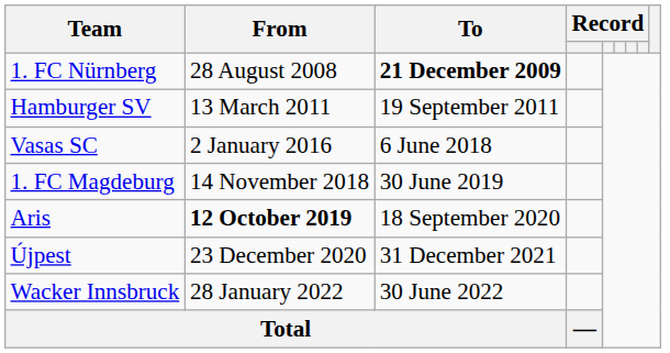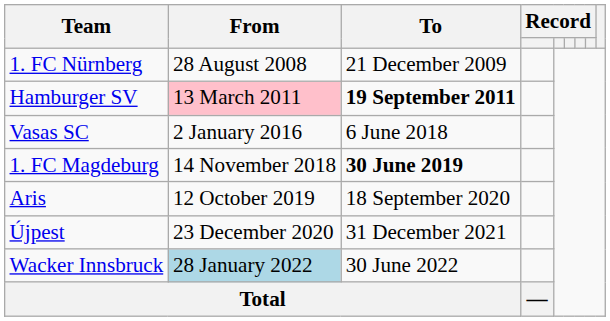1. FC Nürnberg | To: bold -> normal
Hamburger SV | From: no background -> pink background
Hamburger SV | To: normal -> bold
1. FC Magdeburg | To: normal -> bold
Aris | From: bold -> normal
Wacker Innsbruck | From: no background -> lightblue background
